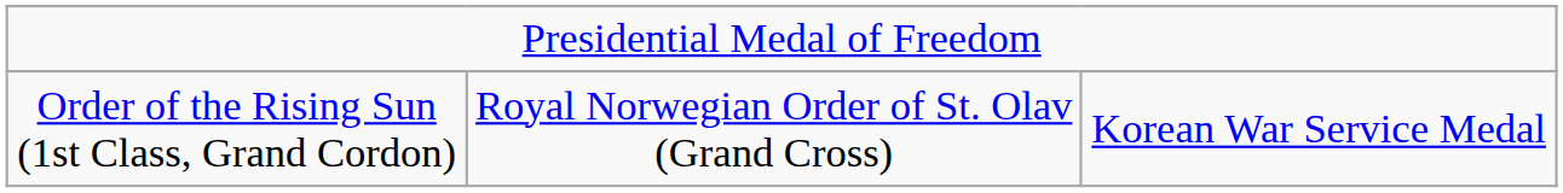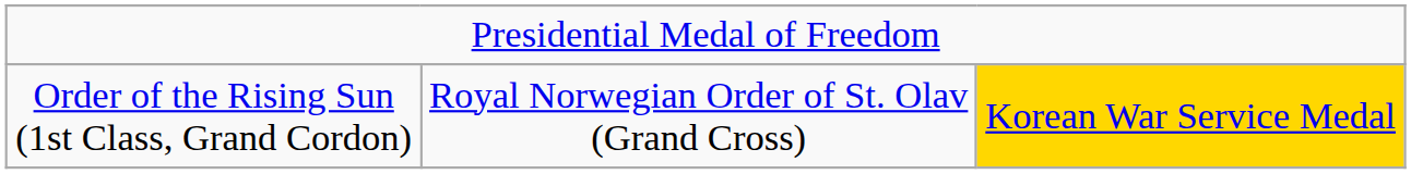Order of the Rising Sun (1st Class, Grand Cordon) | column 3: no background -> gold background
